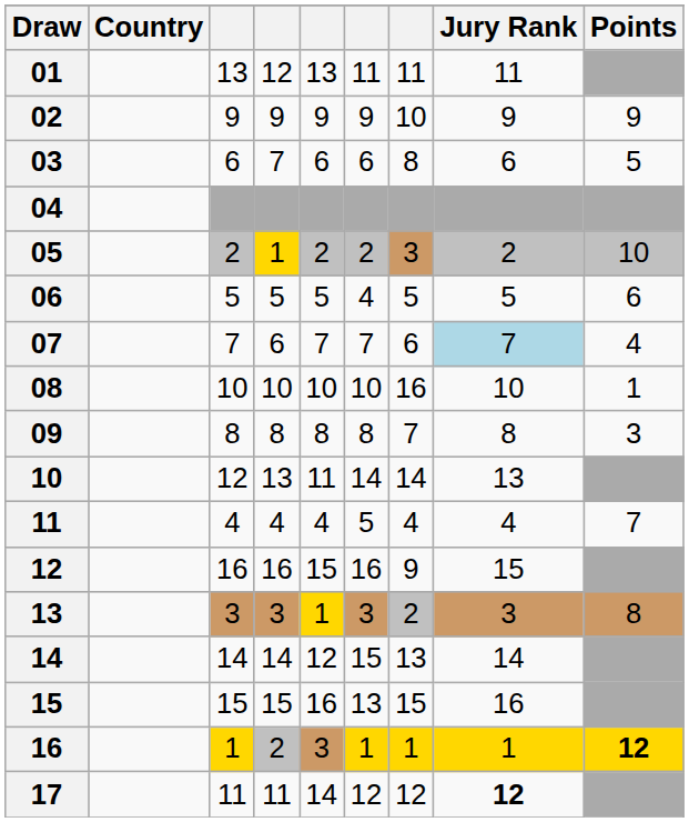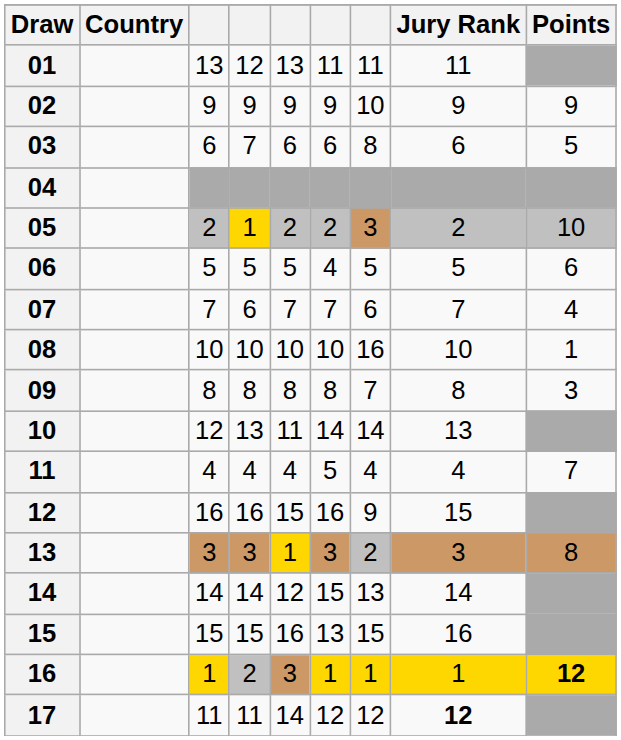07 | Jury Rank: lightblue background -> no background
